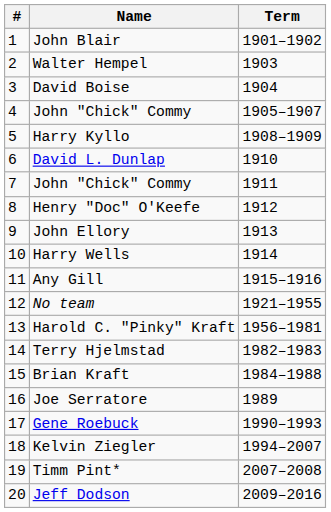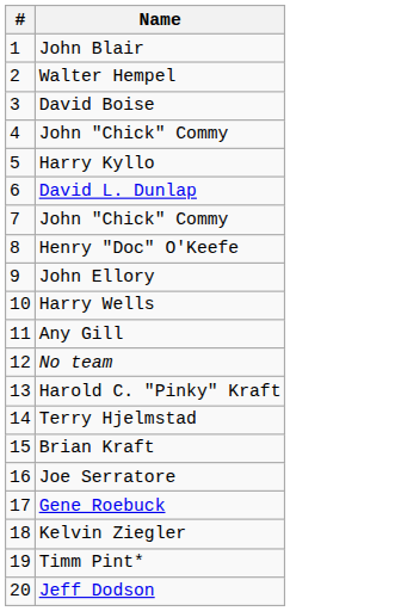- column: Term | 1901–1902 | 1903 | 1904 | 1905–1907 | 1908–1909 | 1910 | 1911 | 1912 | 1913 | 1914 | 1915–1916 | 1921–1955 | 1956–1981 | 1982–1983 | 1984–1988 | 1989 | 1990–1993 | 1994–2007 | 2007–2008 | 2009–2016
